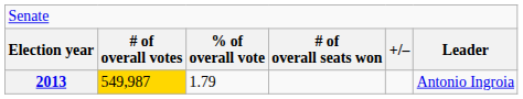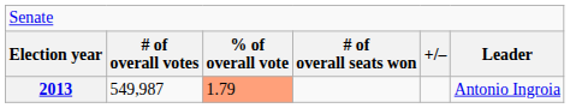2013 | column 2: gold background -> no background
2013 | column 3: no background -> lightsalmon background
